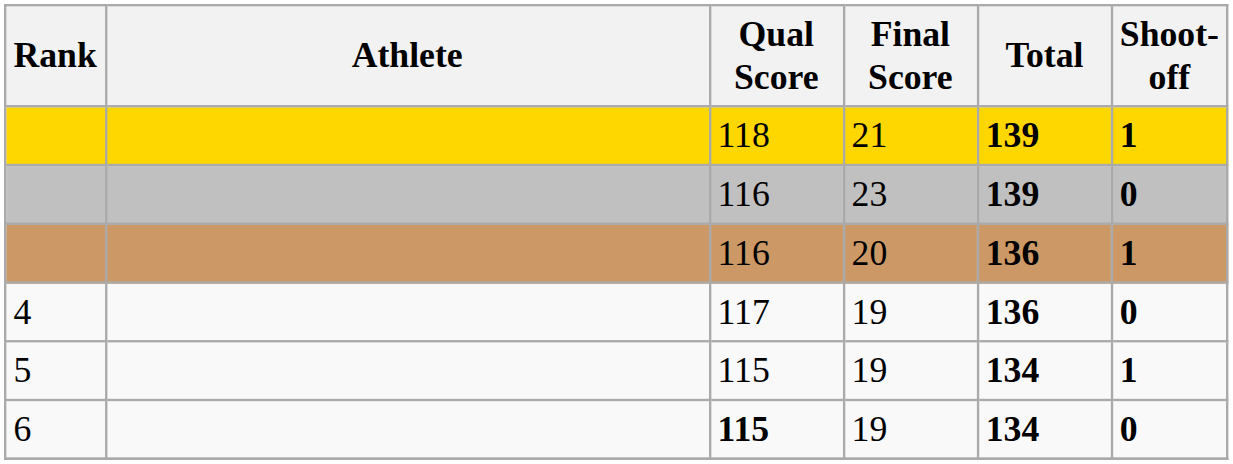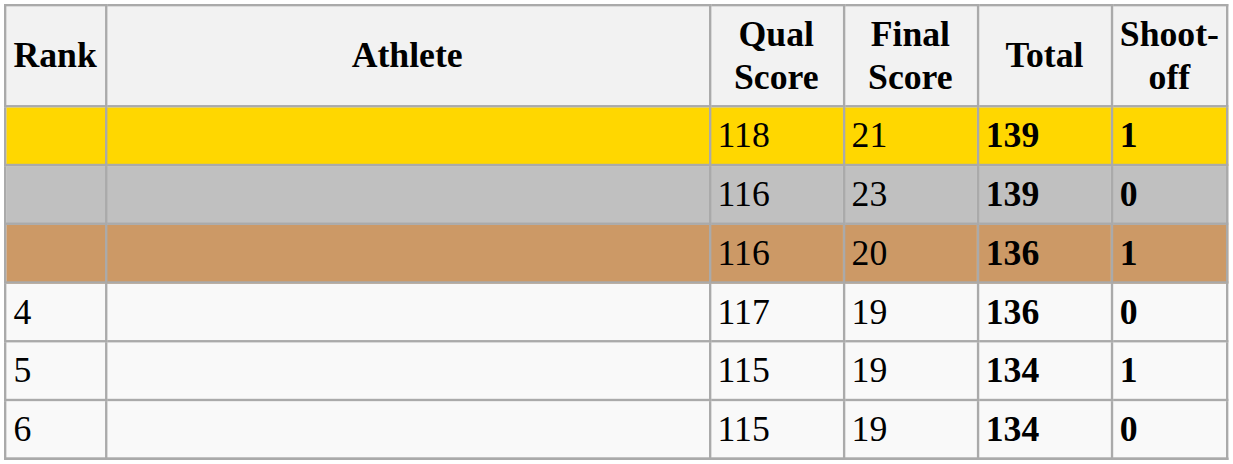6 | Qual Score: bold -> normal
